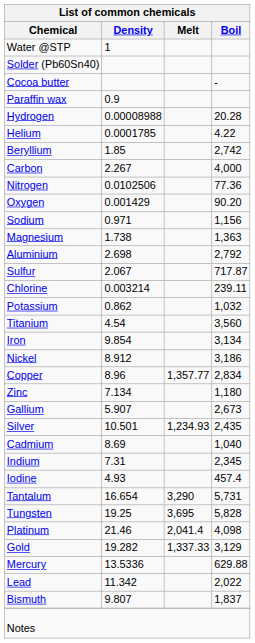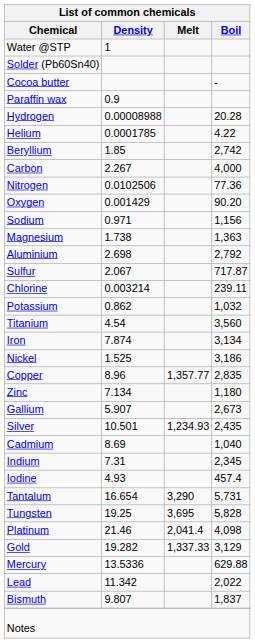Iron | List of common chemicals / Density: 9.854 -> 7.874
Nickel | List of common chemicals / Density: 8.912 -> 1.525
Copper | List of common chemicals / Boil: 2,834 -> 2,835
